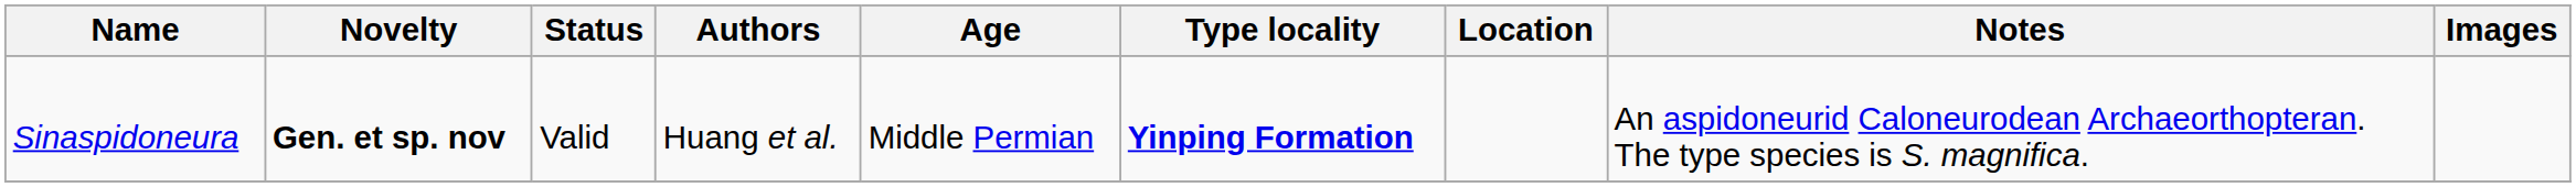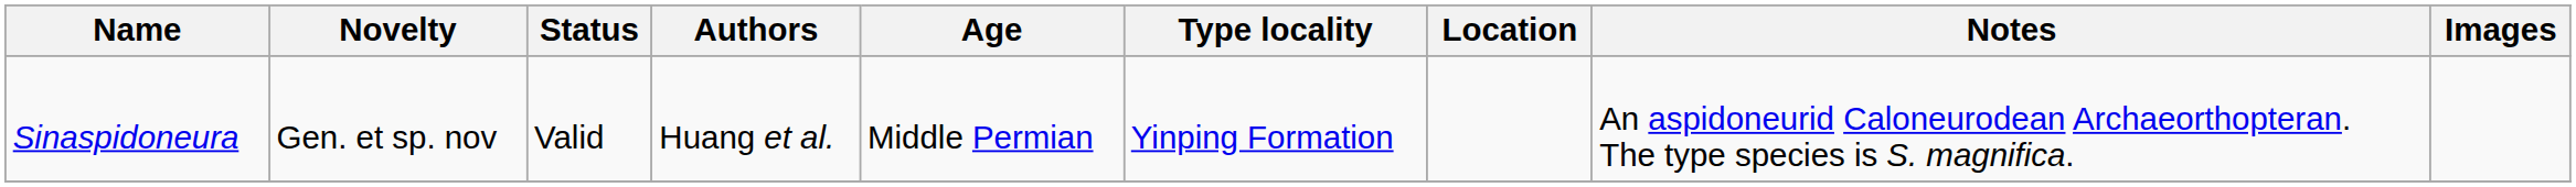Sinaspidoneura | Novelty: bold -> normal
Sinaspidoneura | Type locality: bold -> normal
